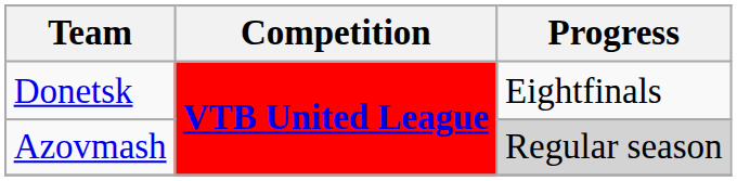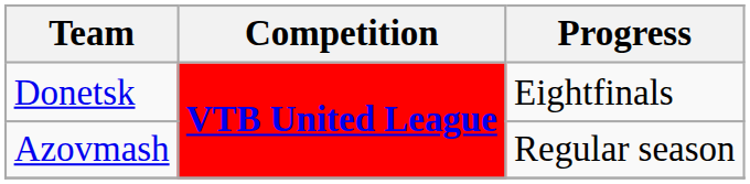Azovmash | Progress: lightgrey background -> no background
